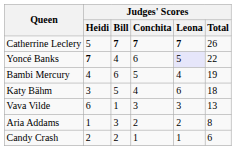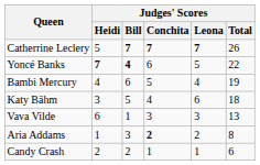Yoncé Banks | Judges' Scores / Bill: normal -> bold
Yoncé Banks | Judges' Scores / Leona: lavender background -> no background
Aria Addams | Judges' Scores / Conchita: normal -> bold
